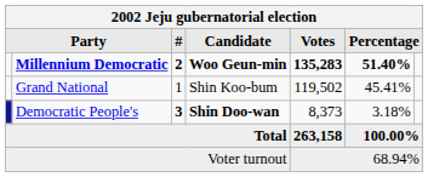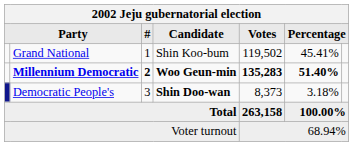rows swapped: Millennium Democratic <-> Grand National
Democratic People's | #: bold -> normal
